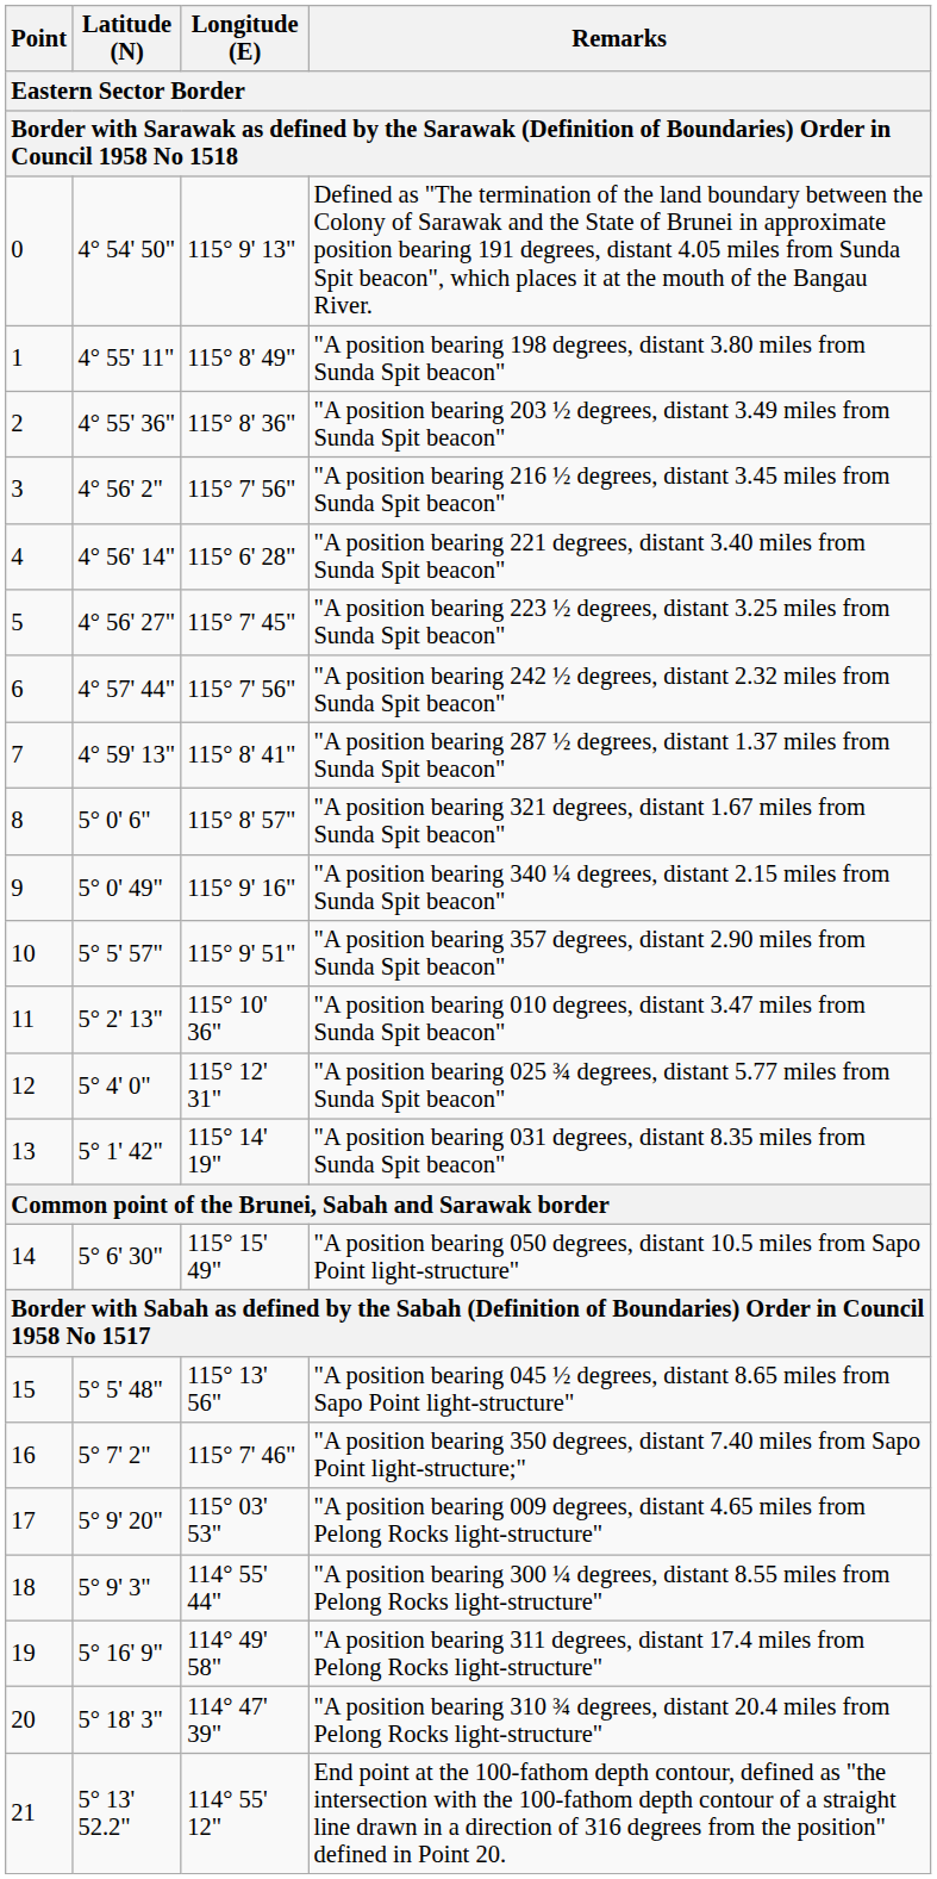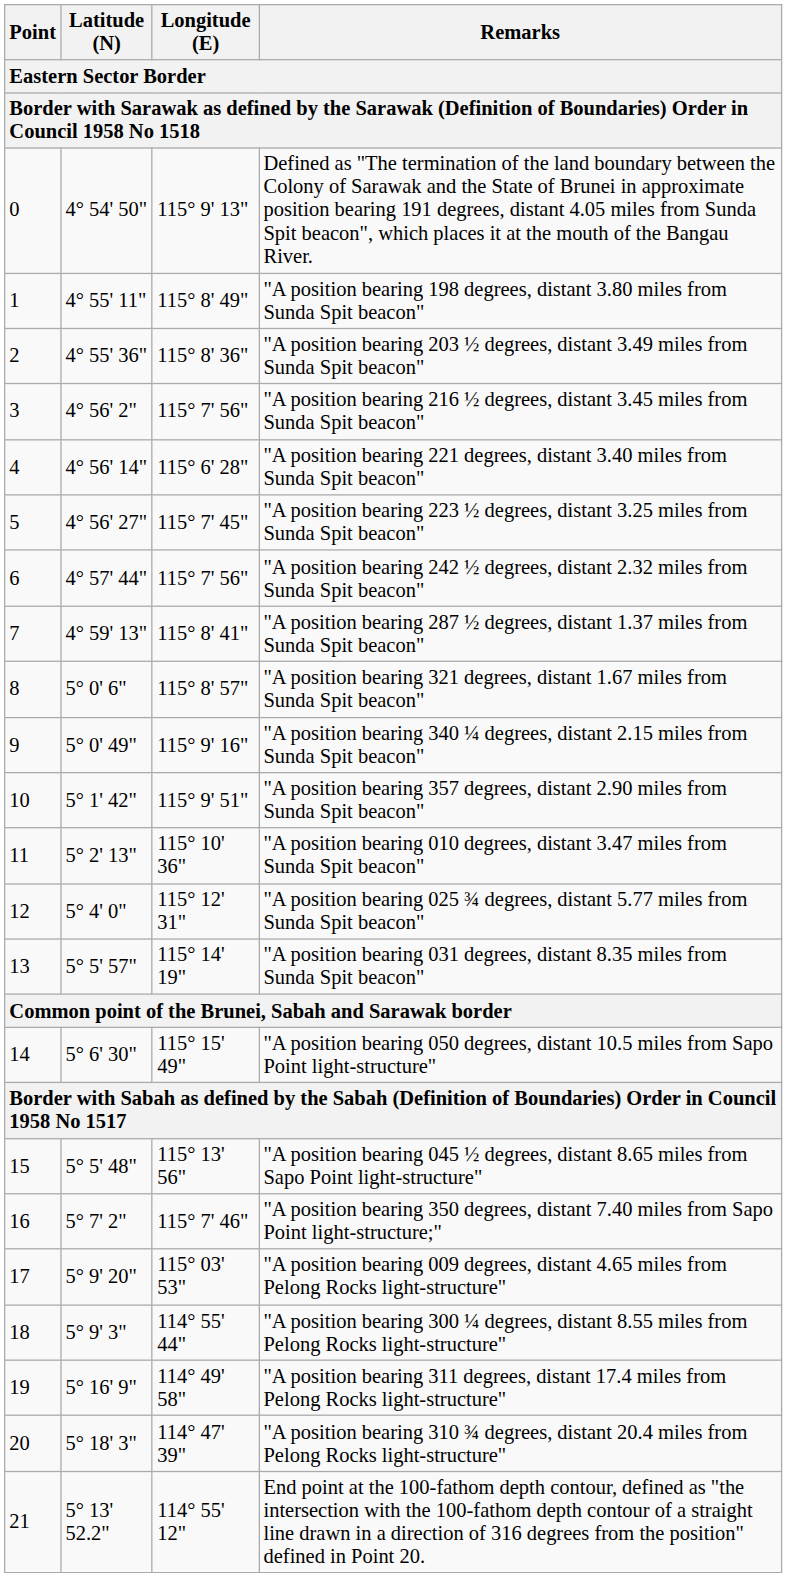row 14 | Latitude (N): 5° 5' 57" -> 5° 1' 42"
row 17 | Latitude (N): 5° 1' 42" -> 5° 5' 57"
